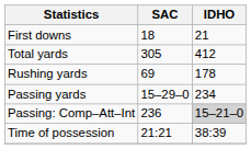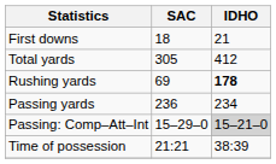Rushing yards | IDHO: normal -> bold
Passing yards | SAC: 15–29–0 -> 236
Passing: Comp–Att–Int | SAC: 236 -> 15–29–0
